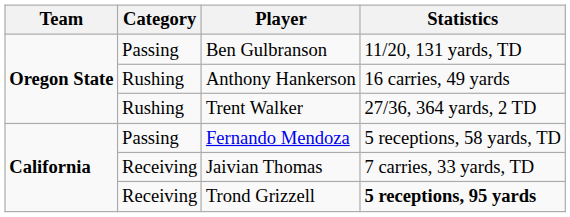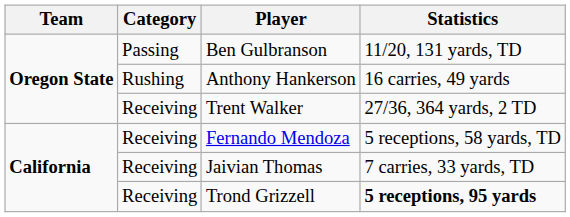Trent Walker | Category: Rushing -> Receiving
Fernando Mendoza | Category: Passing -> Receiving
